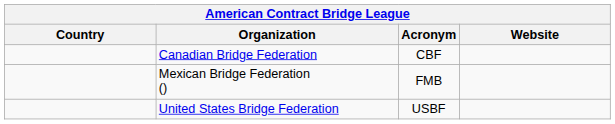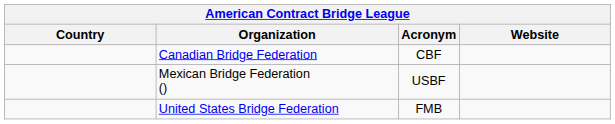Mexican Bridge Federation () | Acronym: FMB -> USBF
United States Bridge Federation | Acronym: USBF -> FMB
